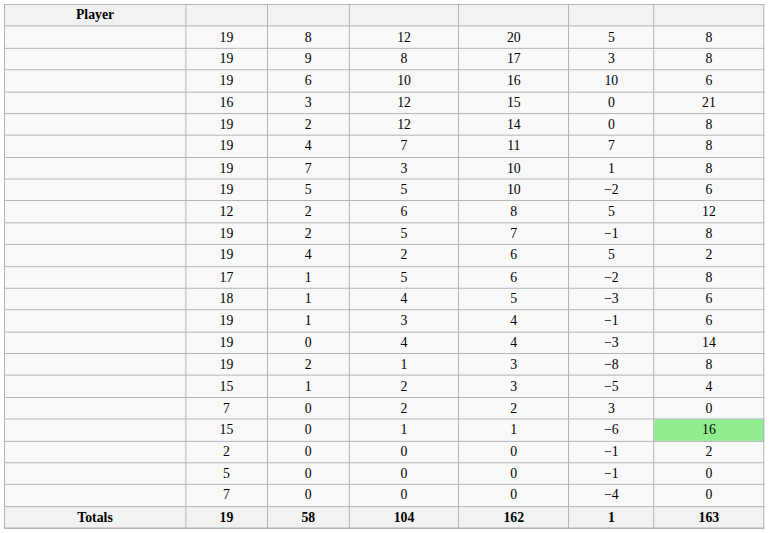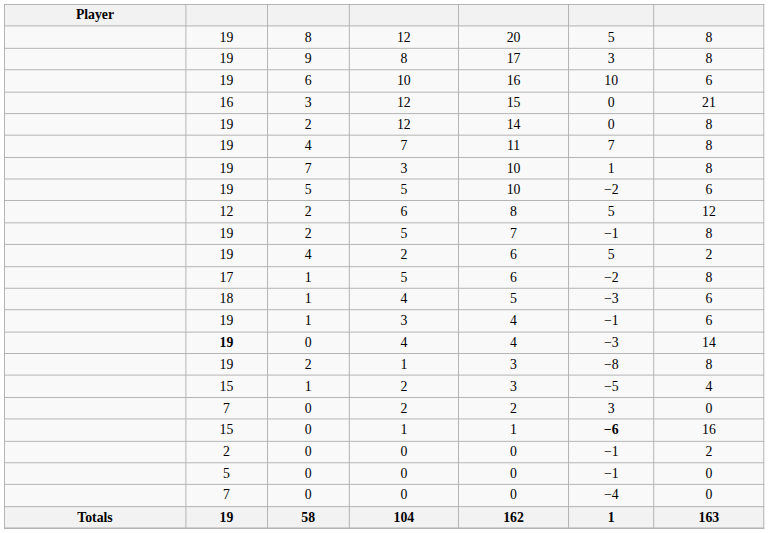0 / 4 | column 2: normal -> bold
0 / 1 | column 6: normal -> bold
0 / 1 | column 7: lightgreen background -> no background
